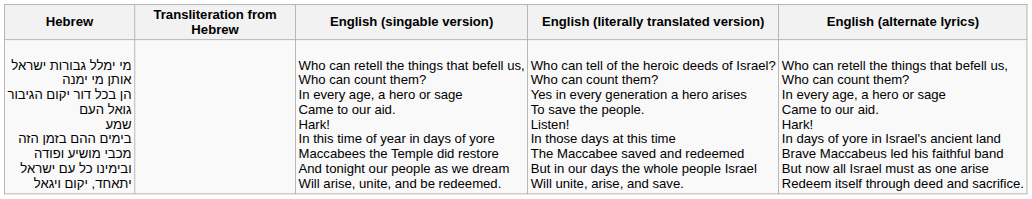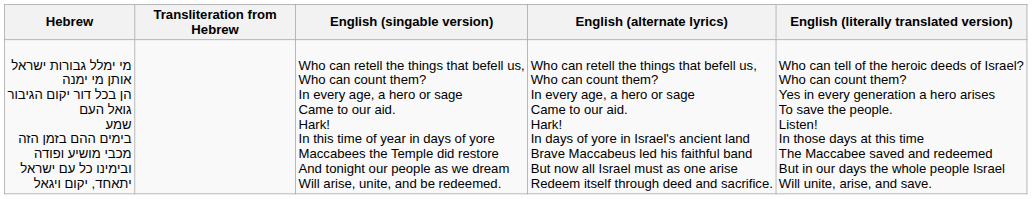columns swapped: English (alternate lyrics) <-> English (literally translated version)
